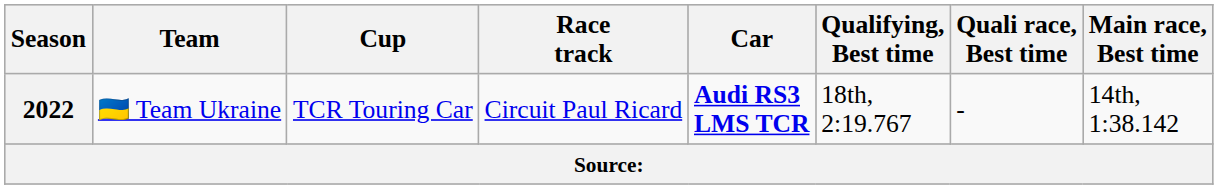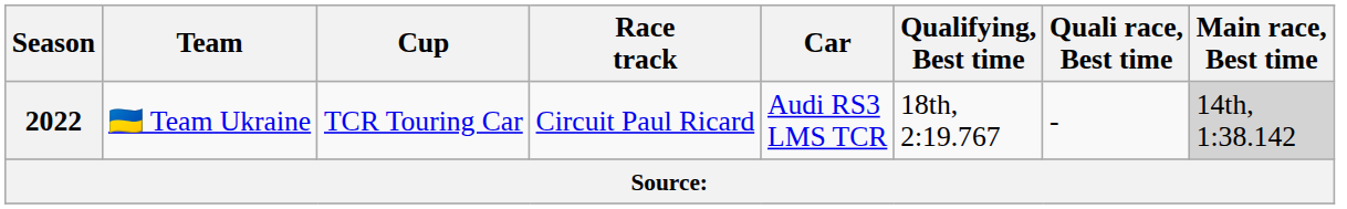2022 | Car: bold -> normal
2022 | Main race, Best time: no background -> lightgrey background
